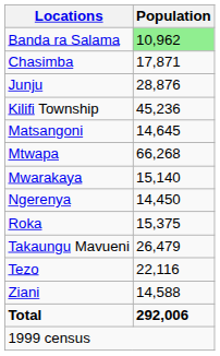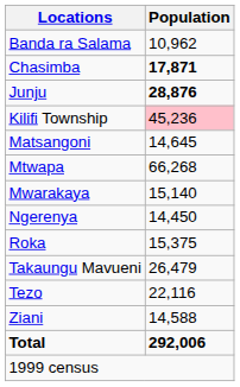Banda ra Salama | Population: lightgreen background -> no background
Chasimba | Population: normal -> bold
Junju | Population: normal -> bold
Kilifi Township | Population: no background -> pink background
